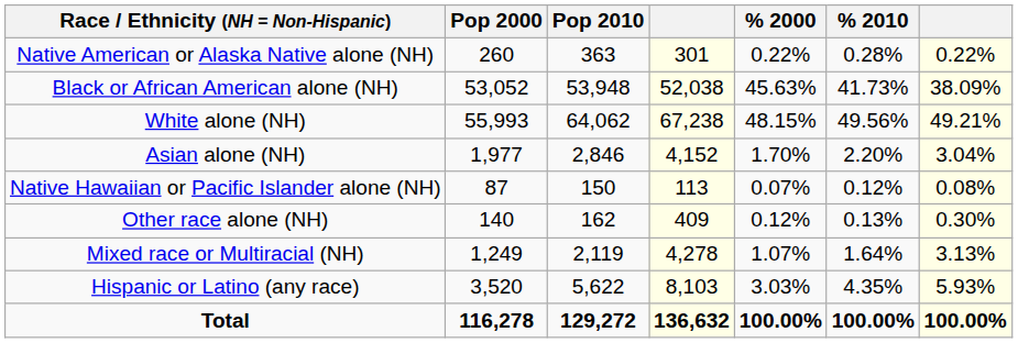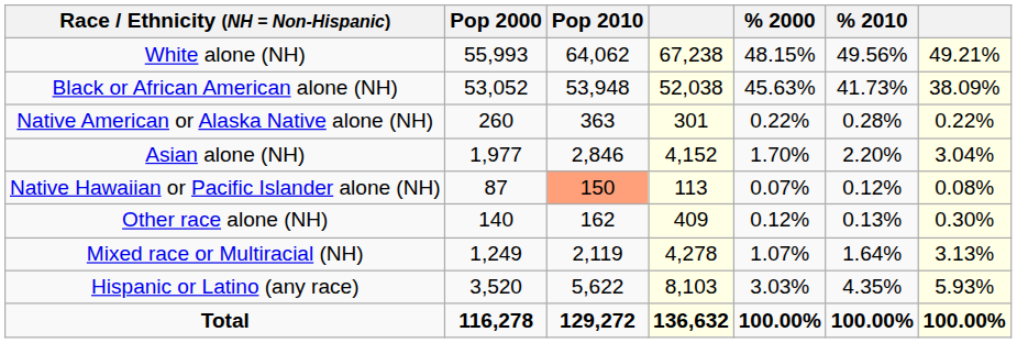rows swapped: White alone (NH) <-> Native American or Alaska Native alone (NH)
Native Hawaiian or Pacific Islander alone (NH) | Pop 2010: no background -> lightsalmon background
